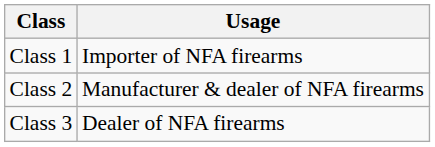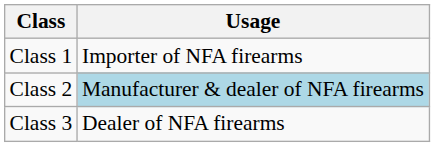Class 2 | Usage: no background -> lightblue background
